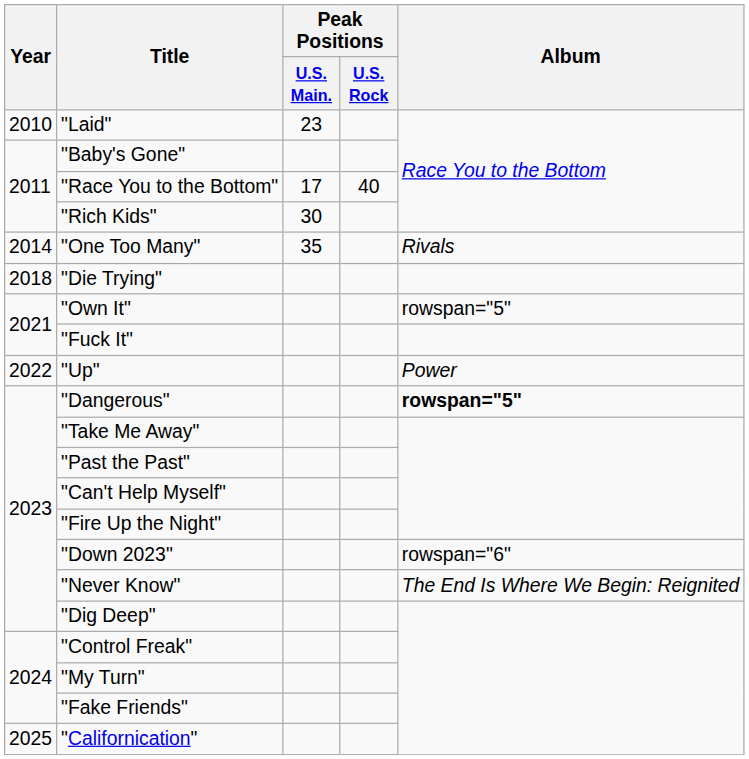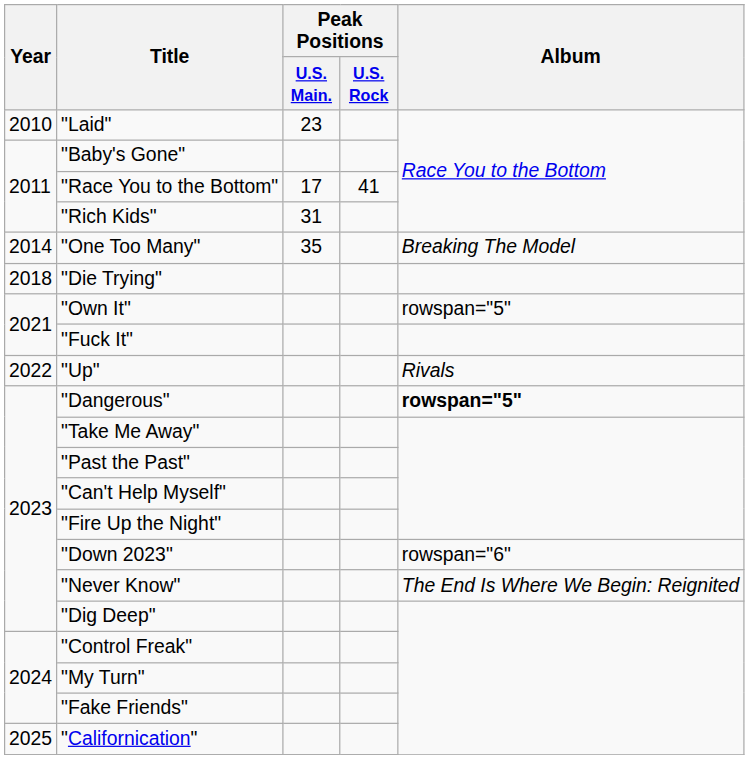"Race You to the Bottom" | Peak Positions / U.S. Rock: 40 -> 41
"Rich Kids" | Peak Positions / U.S. Main.: 30 -> 31
"One Too Many" | Album: Rivals -> Breaking The Model
"Up" | Album: Power -> Rivals
